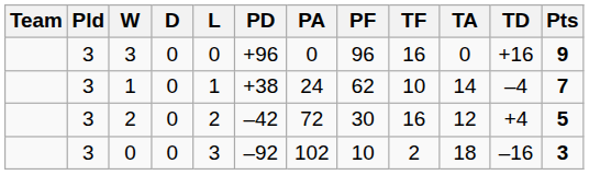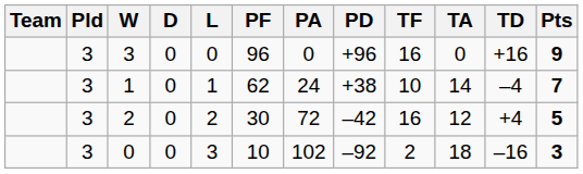columns swapped: PF <-> PD
